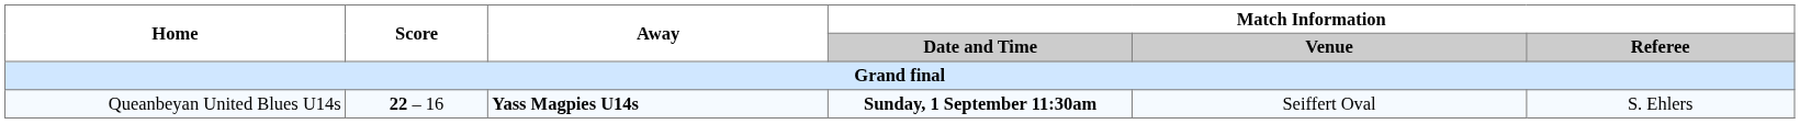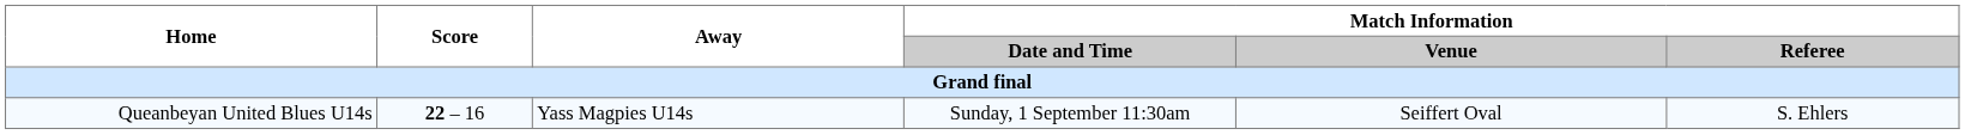Queanbeyan United Blues U14s | Away: bold -> normal
Queanbeyan United Blues U14s | Match Information / Date and Time: bold -> normal
